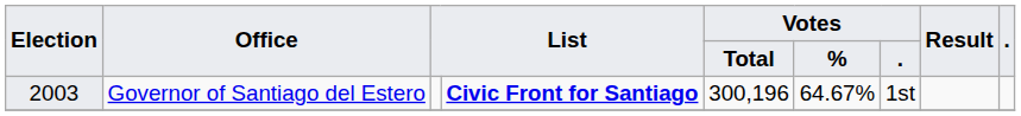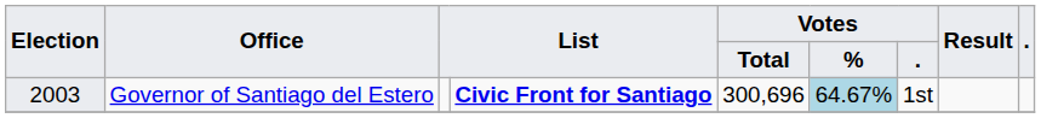Governor of Santiago del Estero | Votes / Total: 300,196 -> 300,696
Governor of Santiago del Estero | Votes / %: no background -> lightblue background
